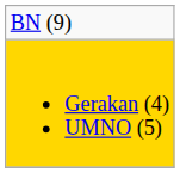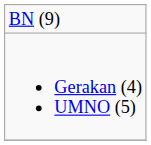row 2 | column 1: gold background -> no background
